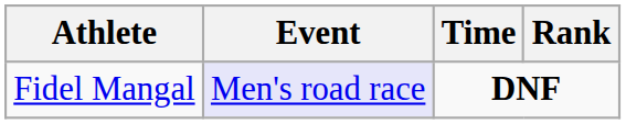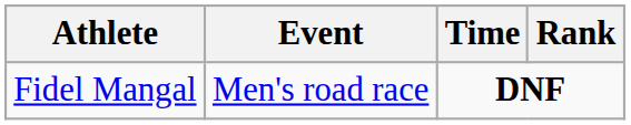Fidel Mangal | Event: lavender background -> no background
